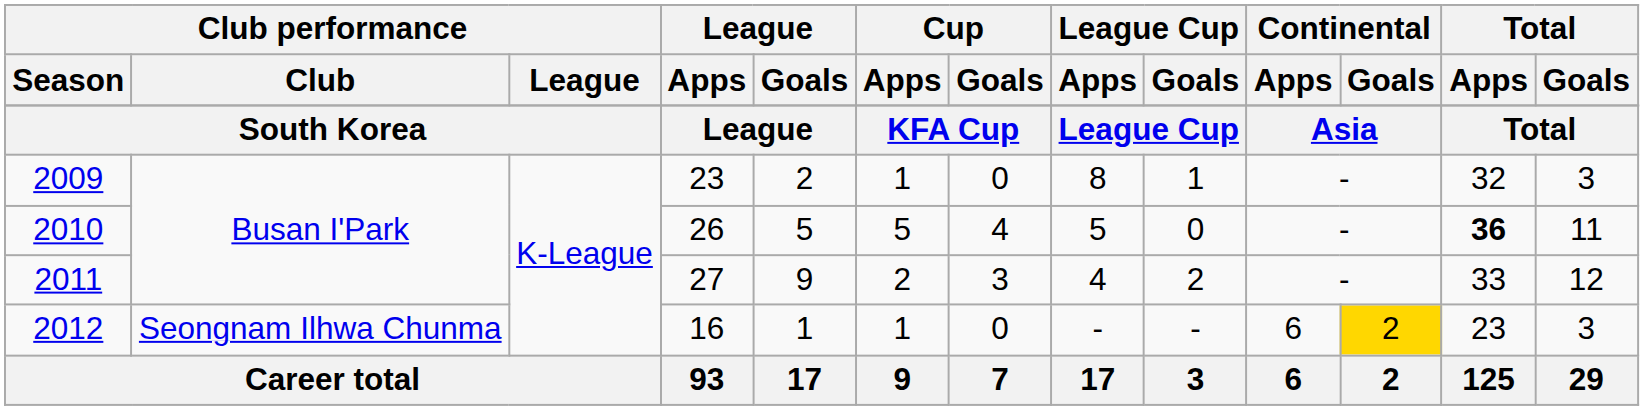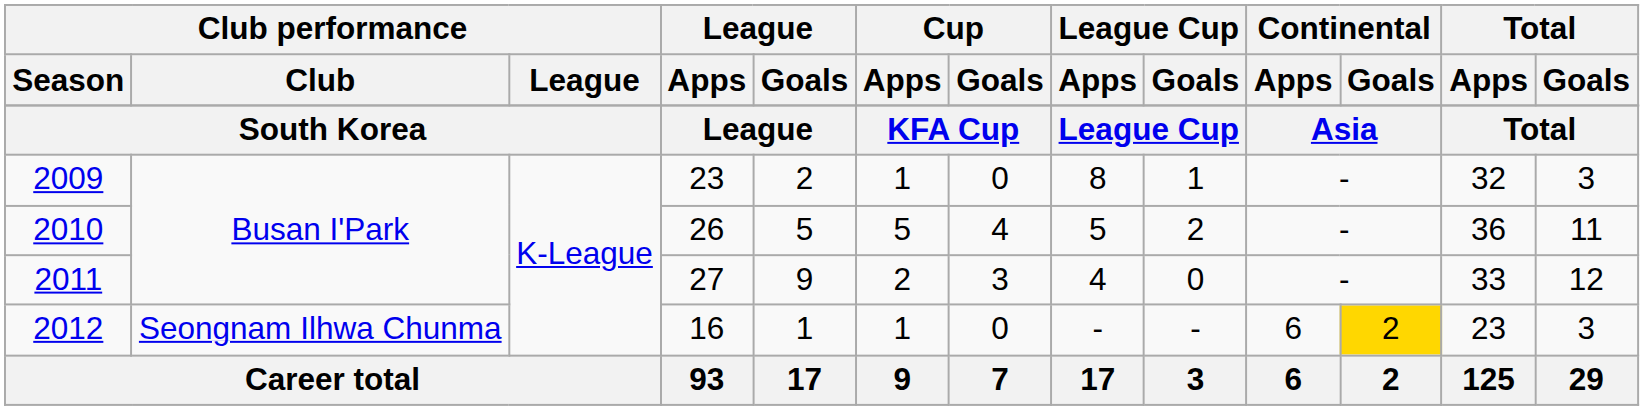2010 | League Cup / Goals: 0 -> 2
2010 | Total / Apps: bold -> normal
2011 | League Cup / Goals: 2 -> 0
